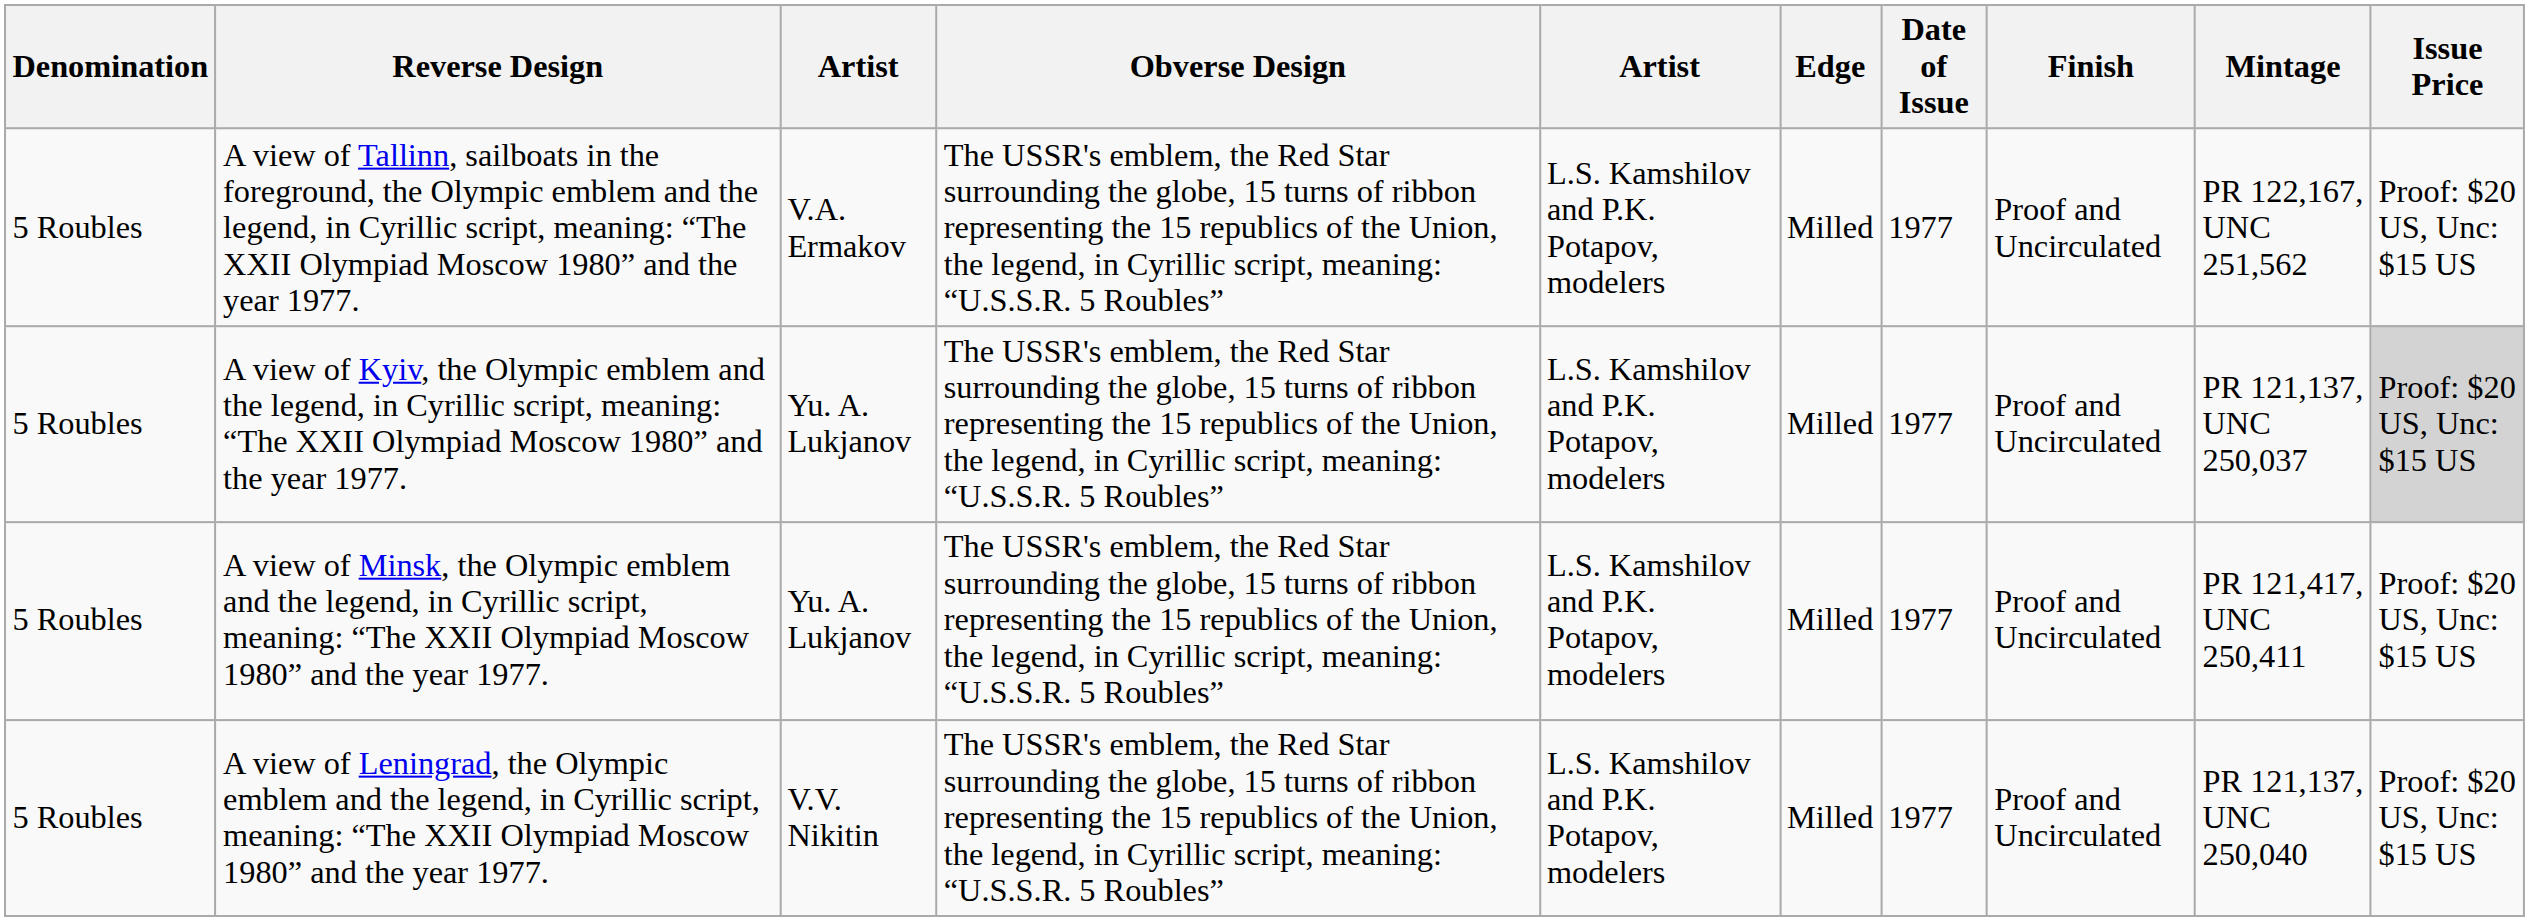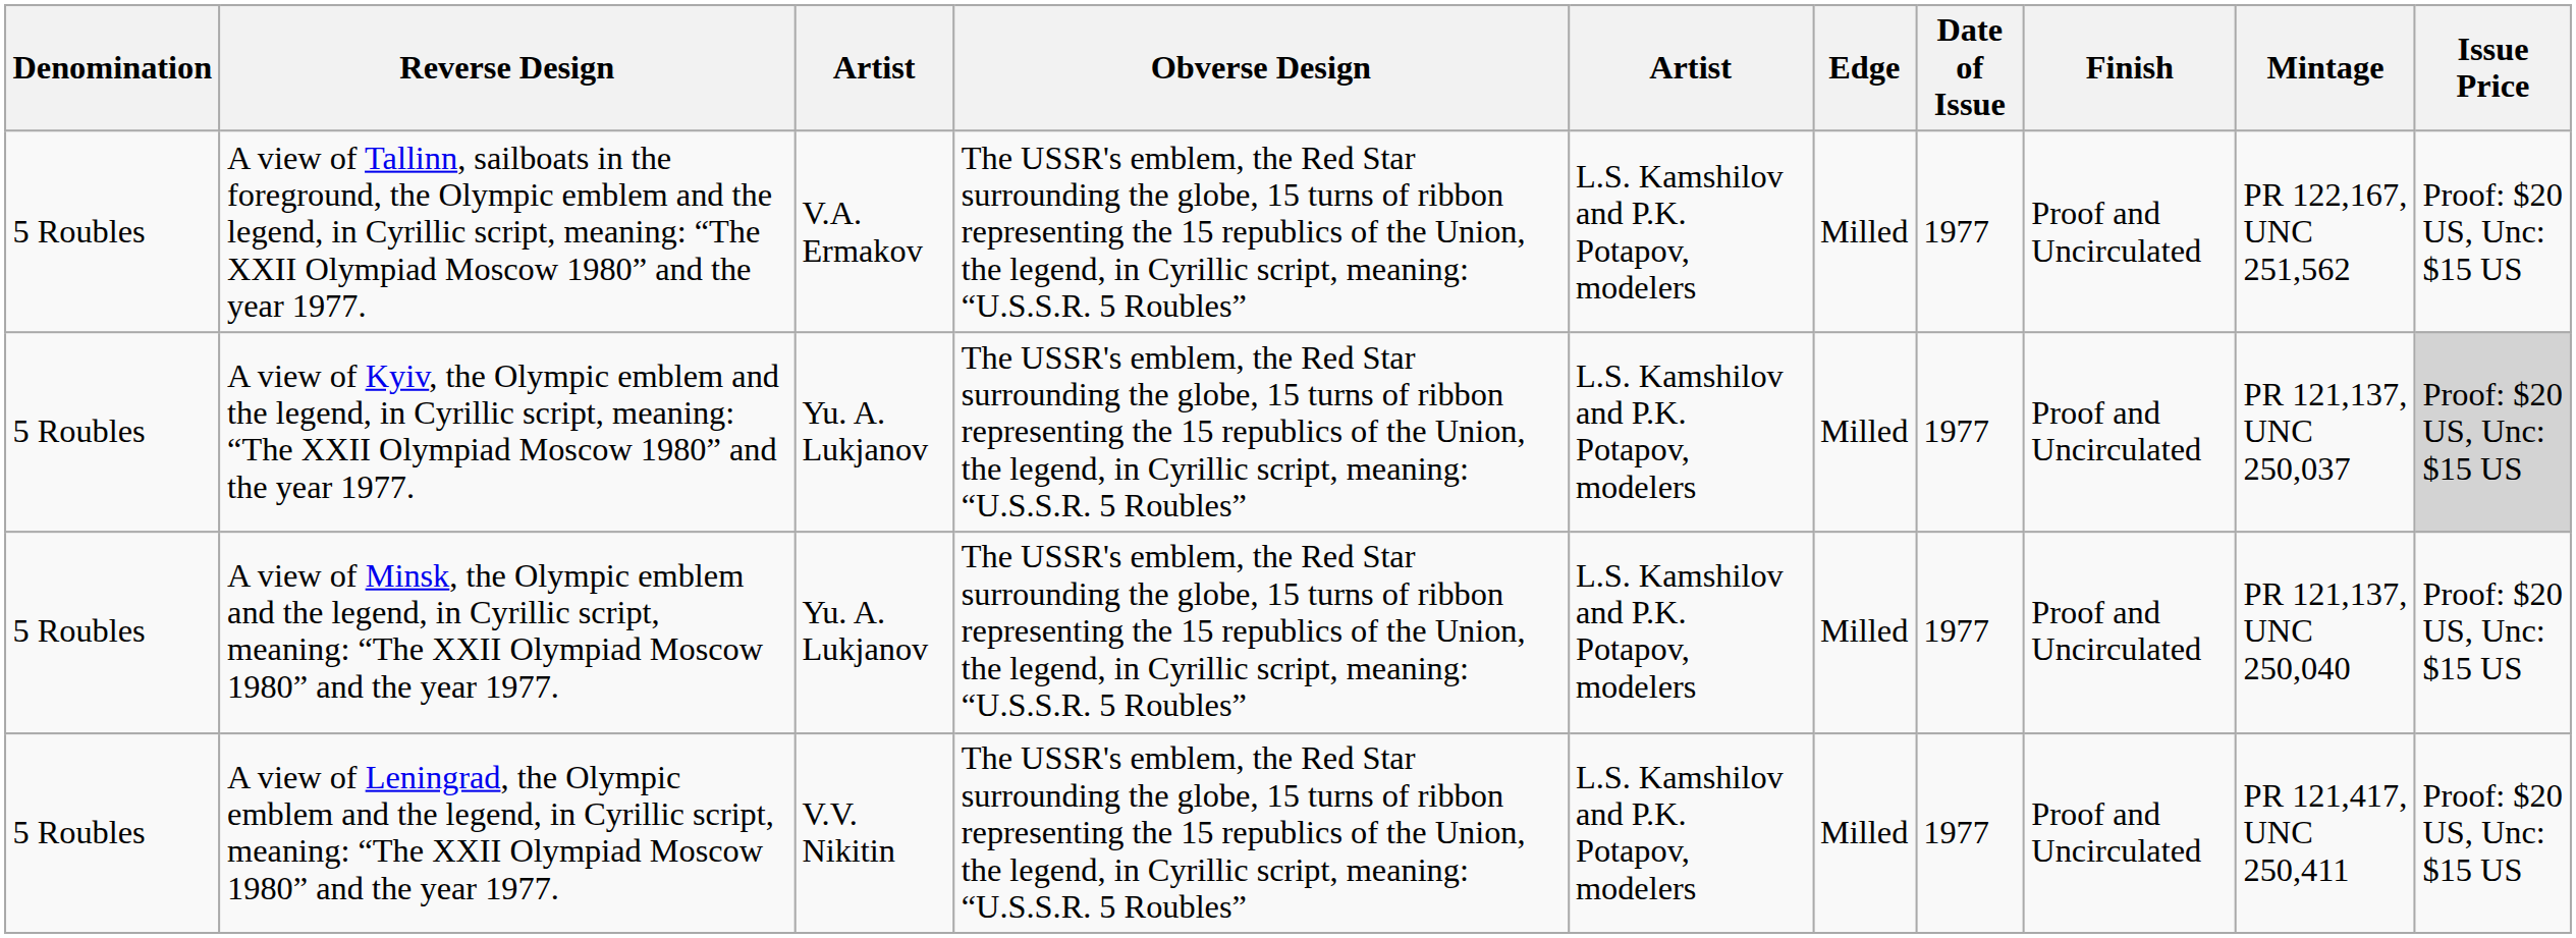row 4 | Mintage: PR 121,417, UNC 250,411 -> PR 121,137, UNC 250,040
row 5 | Mintage: PR 121,137, UNC 250,040 -> PR 121,417, UNC 250,411
